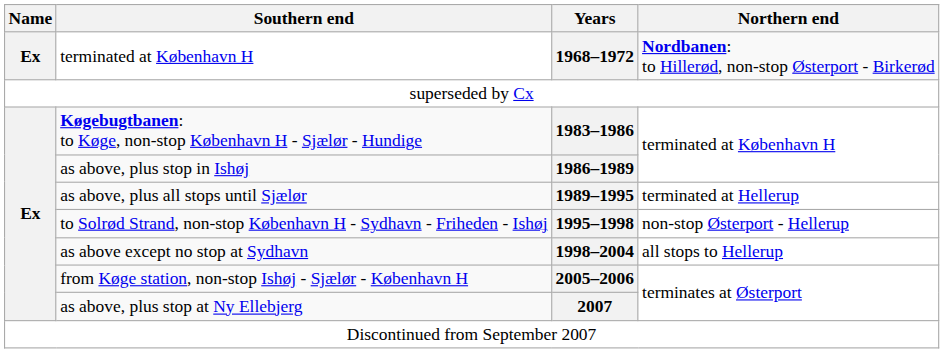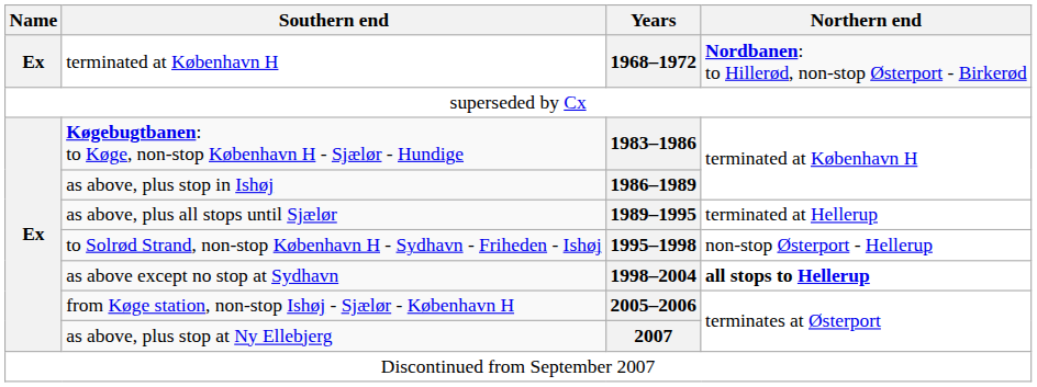as above except no stop at Sydhavn | Northern end: normal -> bold
